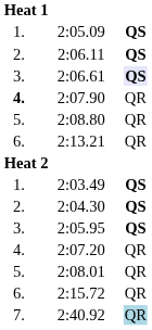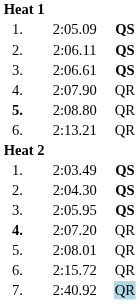2:06.61 | column 3: lavender background -> no background
2:07.90 | column 1: bold -> normal
2:08.80 | column 1: normal -> bold
2:07.20 | column 1: normal -> bold
